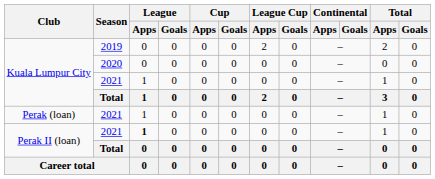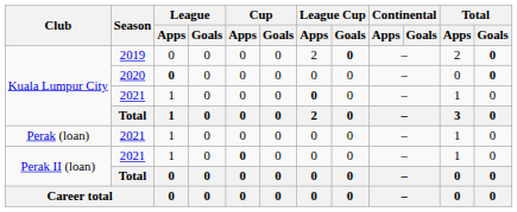Kuala Lumpur City / 2019 | League Cup / Goals: normal -> bold
Kuala Lumpur City / 2019 | Total / Goals: normal -> bold
Kuala Lumpur City / 2020 | League / Apps: normal -> bold
Kuala Lumpur City / 2020 | Total / Goals: normal -> bold
Kuala Lumpur City / 2021 | League Cup / Apps: normal -> bold
Perak II (loan) / 2021 | League / Apps: bold -> normal
Perak II (loan) / 2021 | Cup / Apps: normal -> bold
